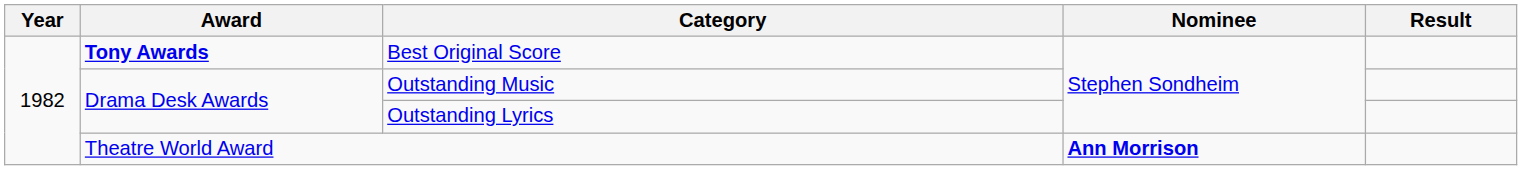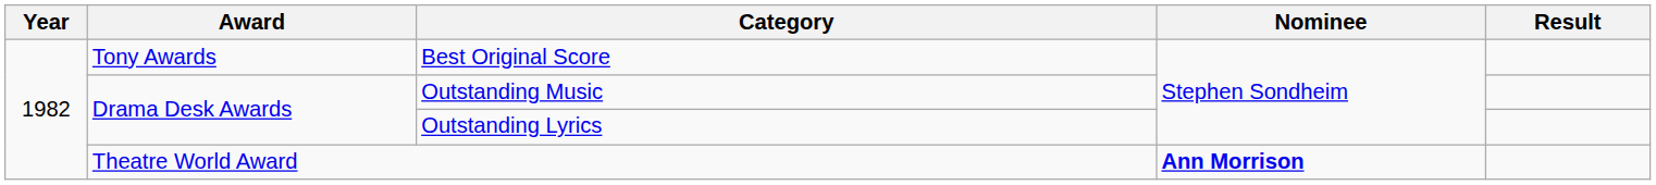Best Original Score | Award: bold -> normal
